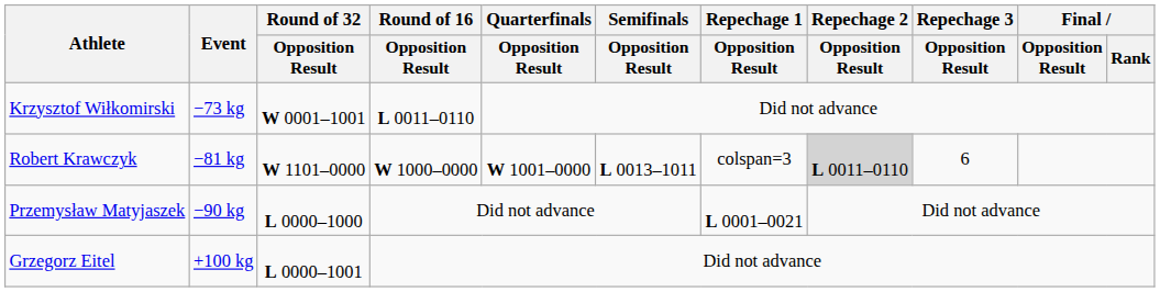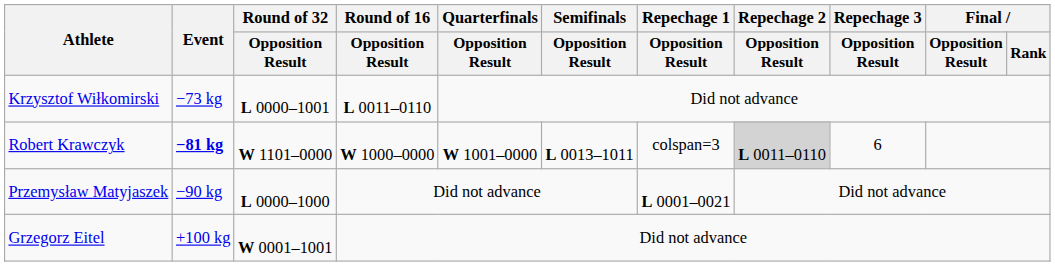Krzysztof Wiłkomirski | Round of 32 / Opposition Result: W 0001–1001 -> L 0000–1001
Robert Krawczyk | Event: normal -> bold
Grzegorz Eitel | Round of 32 / Opposition Result: L 0000–1001 -> W 0001–1001
